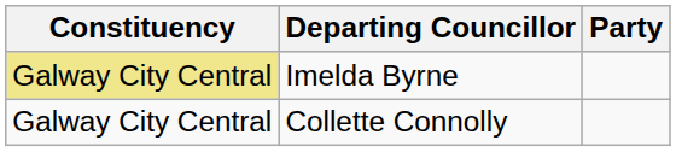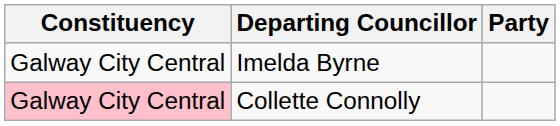Imelda Byrne | Constituency: khaki background -> no background
Collette Connolly | Constituency: no background -> pink background
